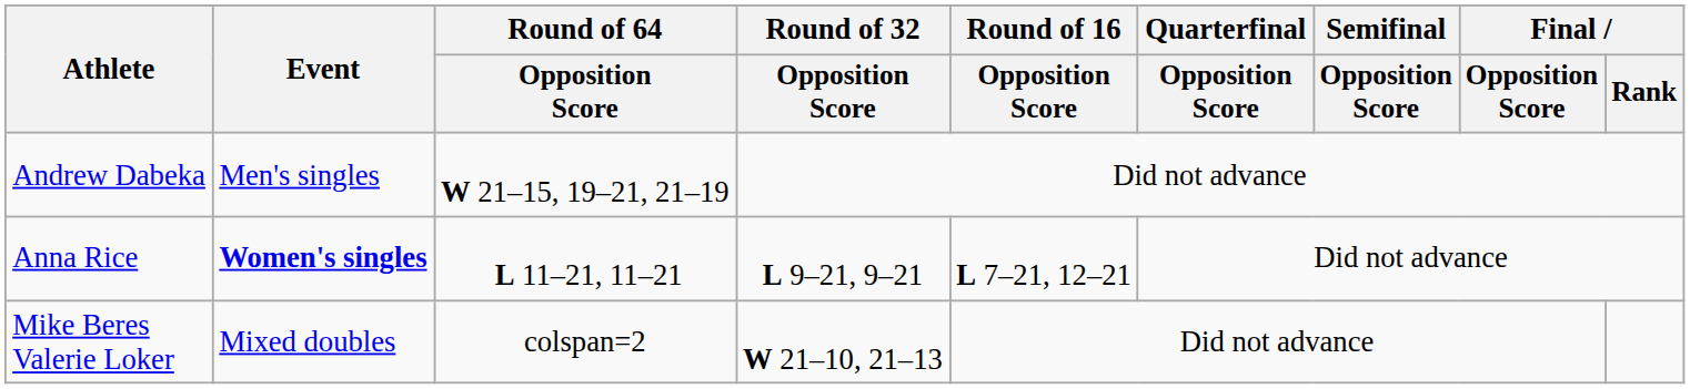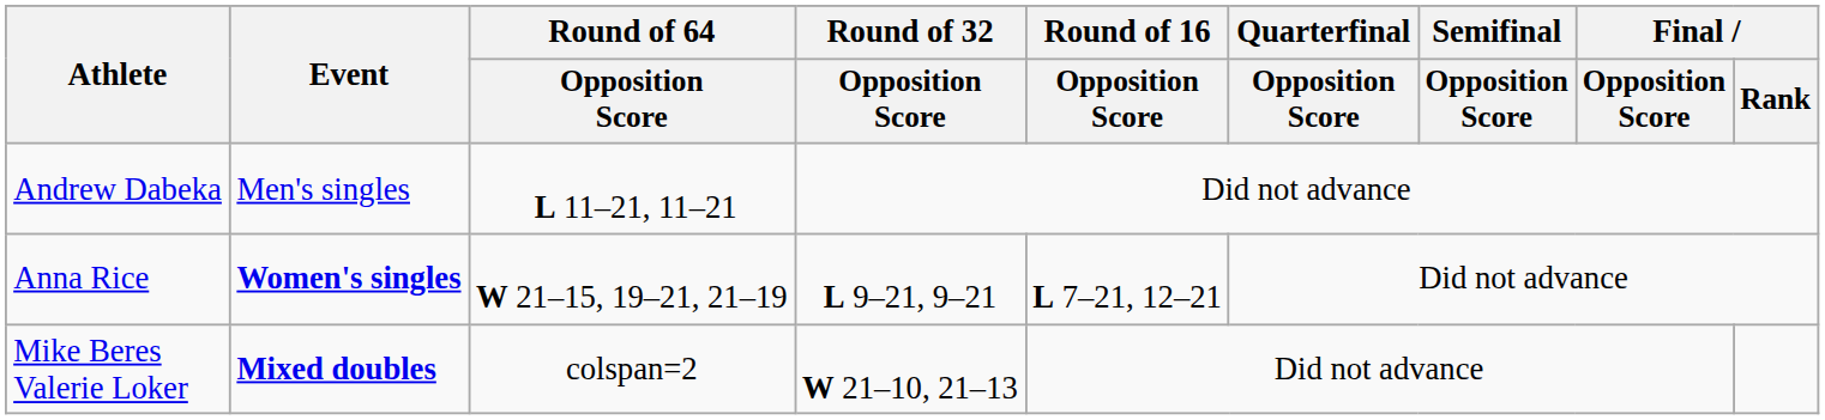Andrew Dabeka | Round of 64 / Opposition Score: W 21–15, 19–21, 21–19 -> L 11–21, 11–21
Anna Rice | Round of 64 / Opposition Score: L 11–21, 11–21 -> W 21–15, 19–21, 21–19
Mike Beres Valerie Loker | Event: normal -> bold
